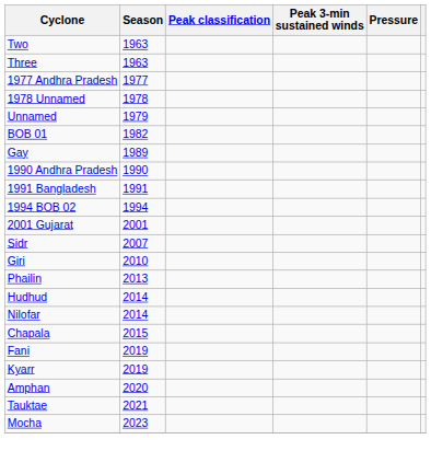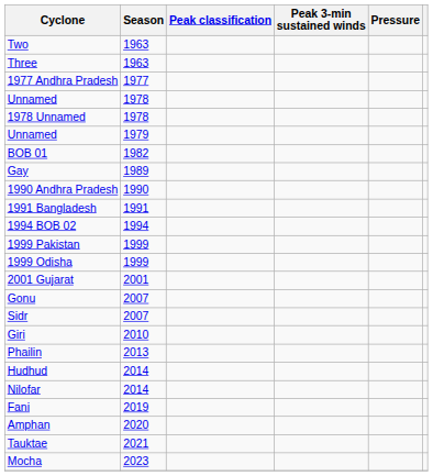+ row: Unnamed | 1978
+ row: 1999 Pakistan | 1999
+ row: 1999 Odisha | 1999
+ row: Gonu | 2007
- row: Chapala | 2015
- row: Kyarr | 2019
